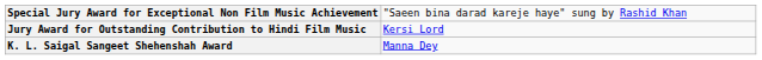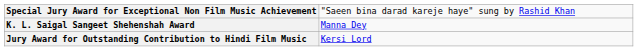rows swapped: Jury Award for Outstanding Contribution to Hindi Film Music <-> K. L. Saigal Sangeet Shehenshah Award
